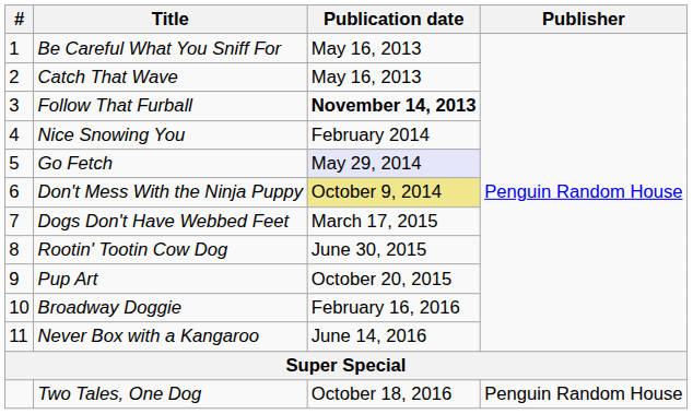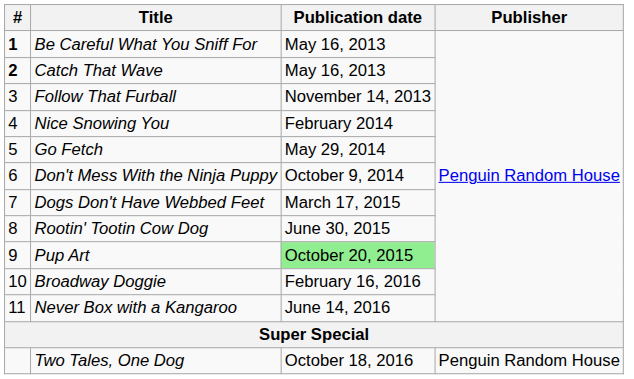Be Careful What You Sniff For | #: normal -> bold
Catch That Wave | #: normal -> bold
Follow That Furball | Publication date: bold -> normal
Go Fetch | Publication date: lavender background -> no background
Don't Mess With the Ninja Puppy | Publication date: khaki background -> no background
Pup Art | Publication date: no background -> lightgreen background
